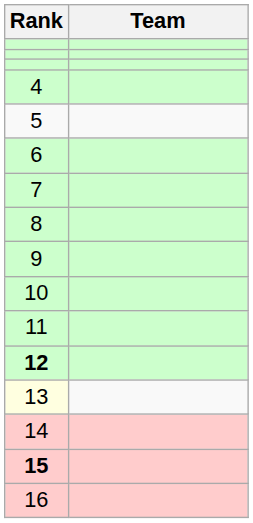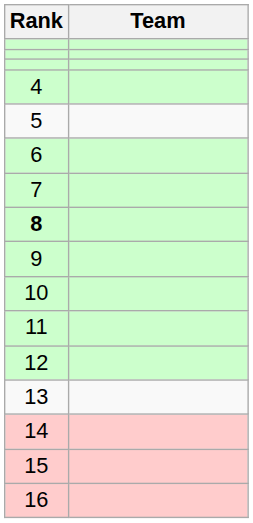row 9 | Rank: normal -> bold
row 13 | Rank: bold -> normal
row 14 | Rank: lightyellow background -> no background
row 16 | Rank: bold -> normal
